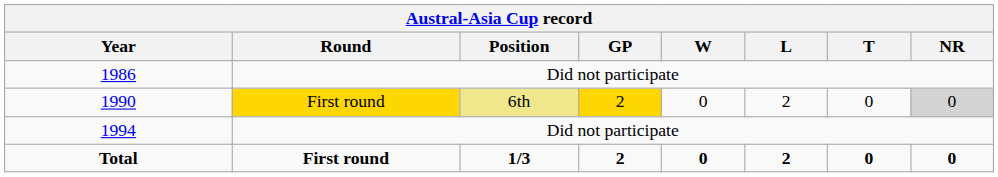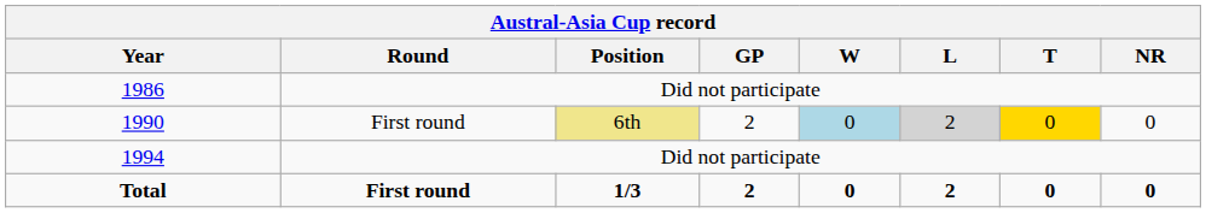1990 | Round: gold background -> no background
1990 | GP: gold background -> no background
1990 | W: no background -> lightblue background
1990 | L: no background -> lightgrey background
1990 | T: no background -> gold background
1990 | NR: lightgrey background -> no background
